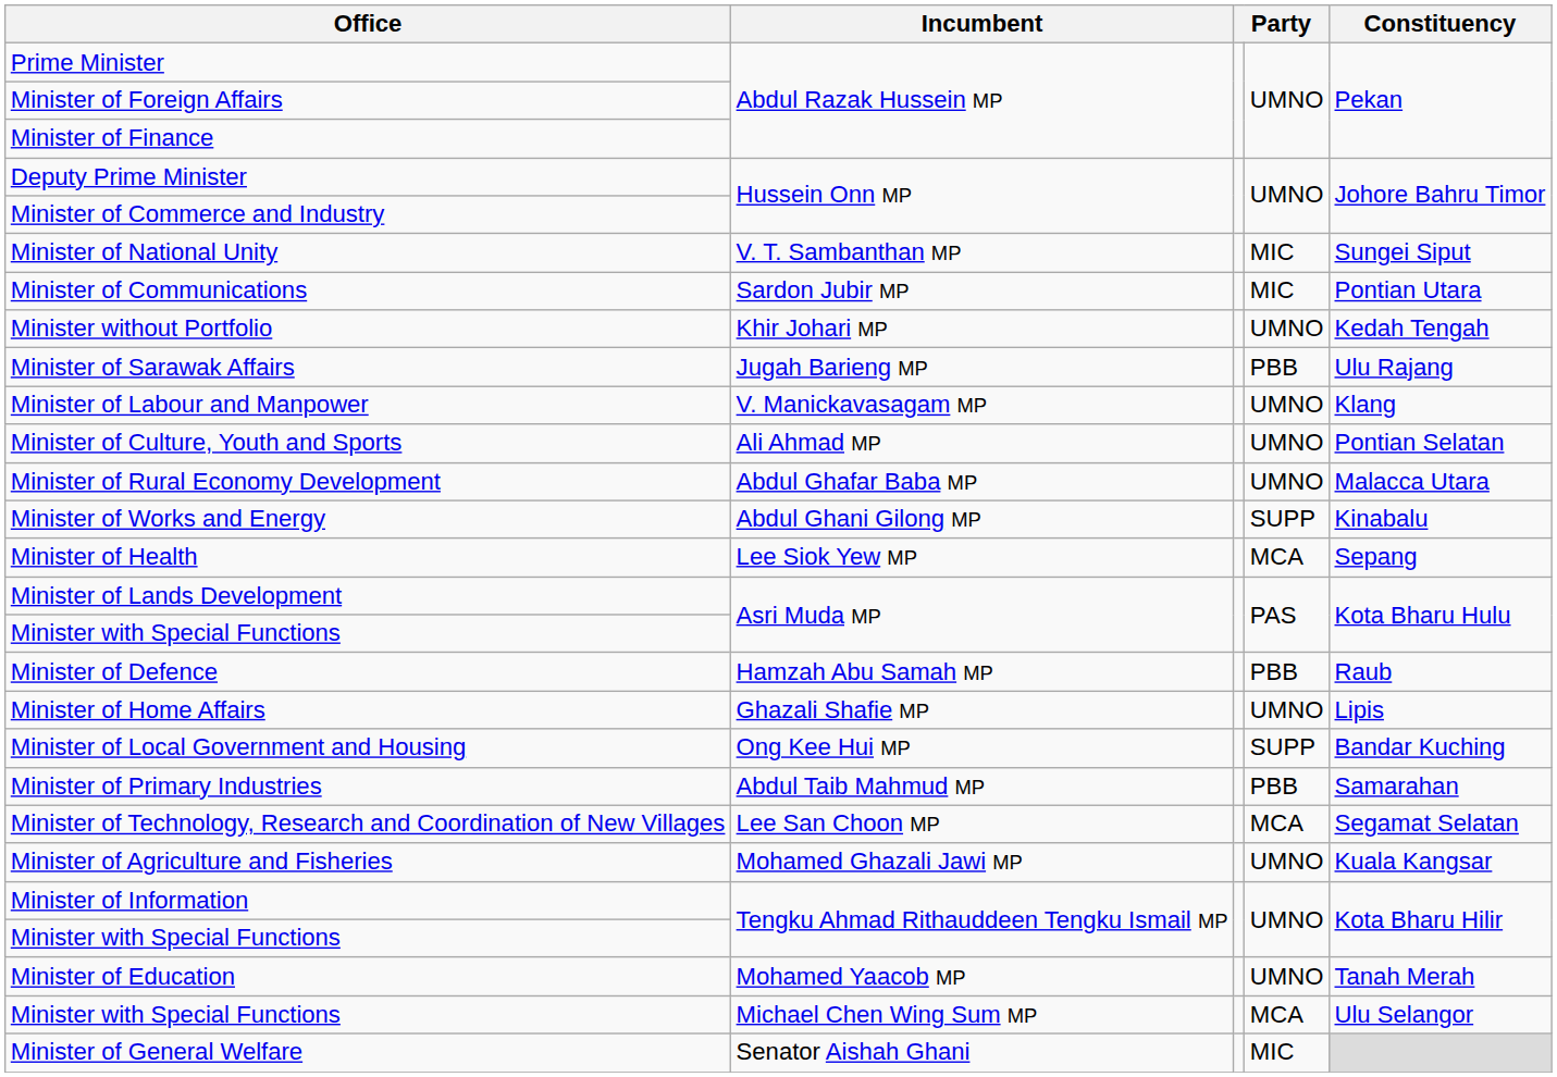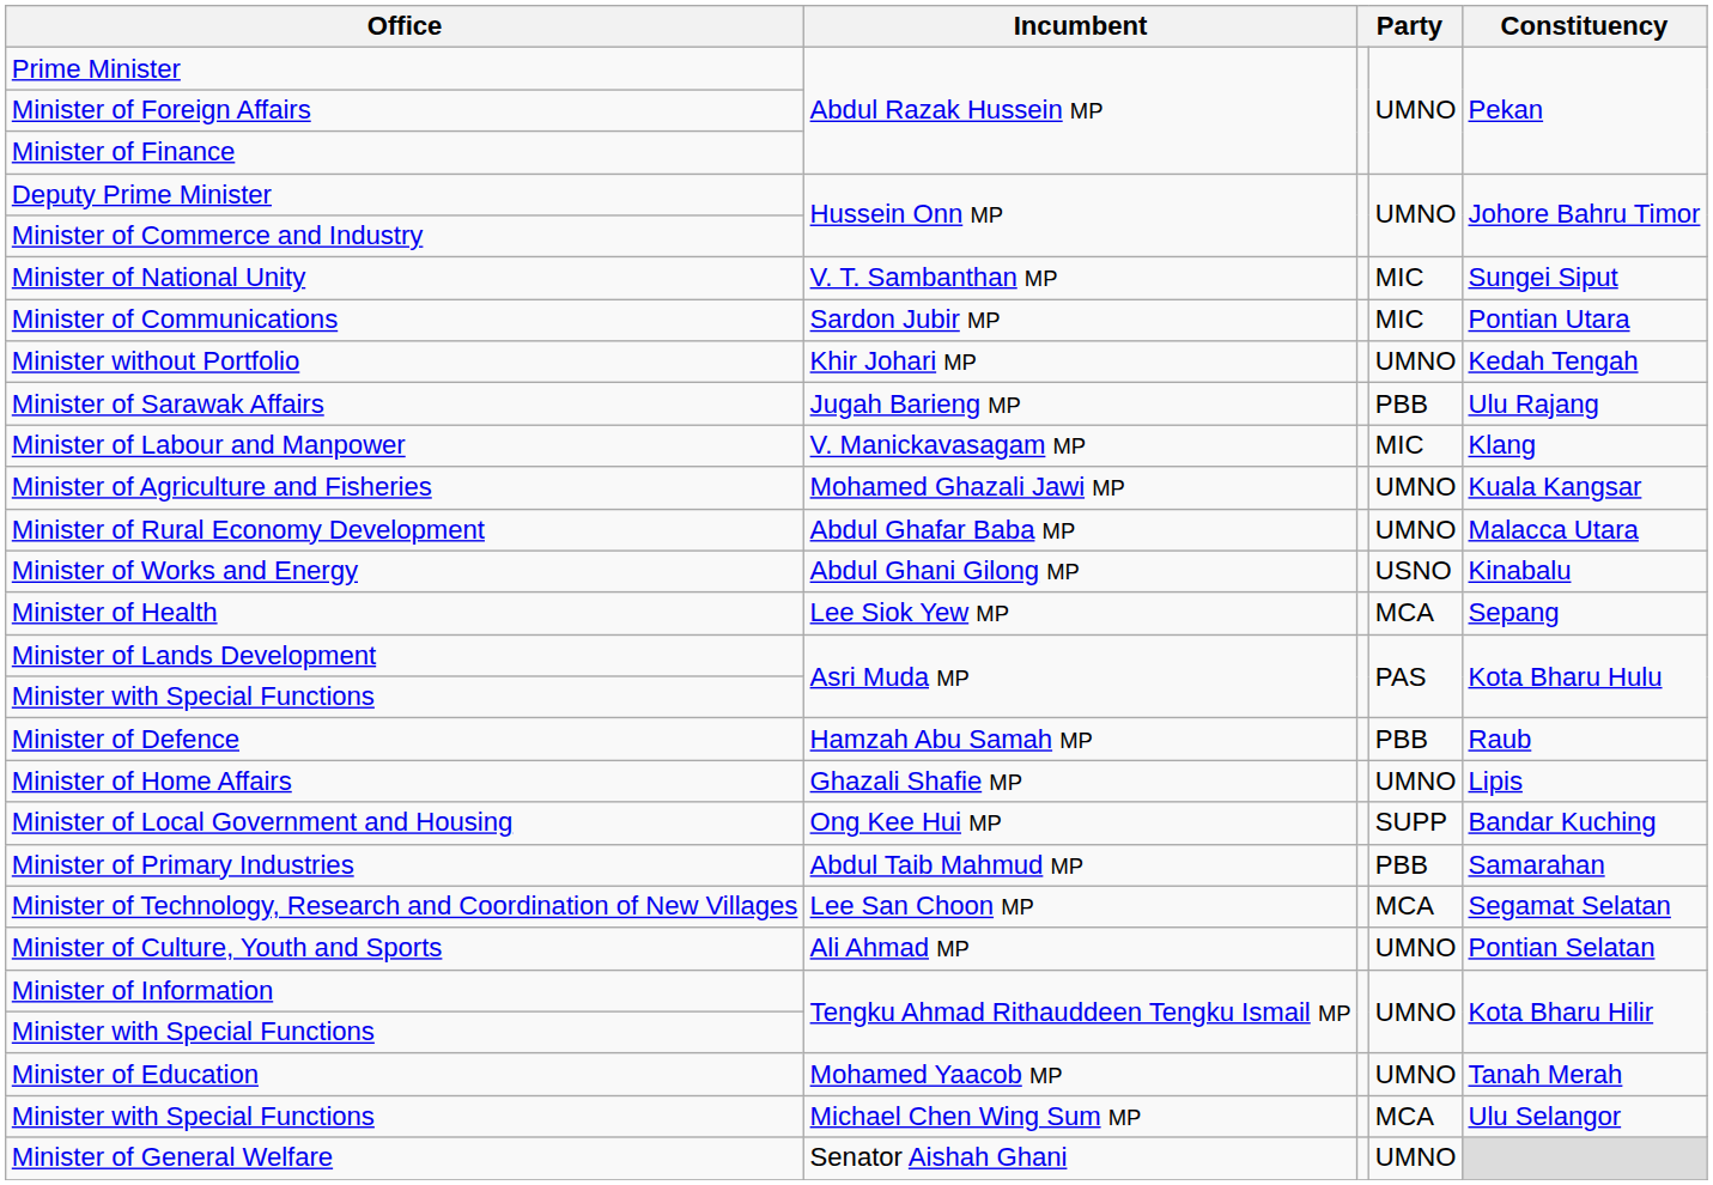Minister of Labour and Manpower | column 4: UMNO -> MIC
rows swapped: Minister of Agriculture and Fisheries <-> Minister of Culture, Youth and Sports
Minister of Works and Energy | column 4: SUPP -> USNO
Minister of General Welfare | column 4: MIC -> UMNO
